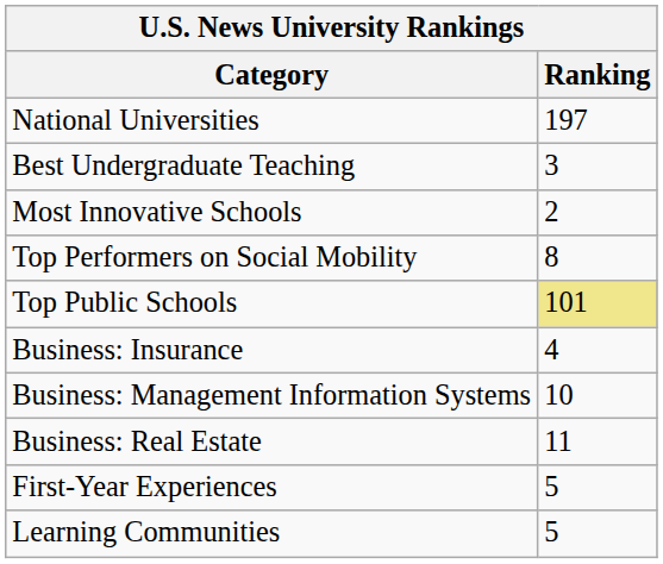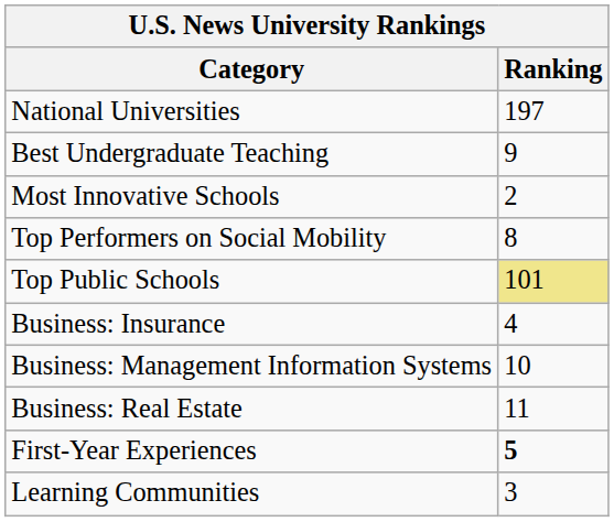Best Undergraduate Teaching | Ranking: 3 -> 9
First-Year Experiences | Ranking: normal -> bold
Learning Communities | Ranking: 5 -> 3
